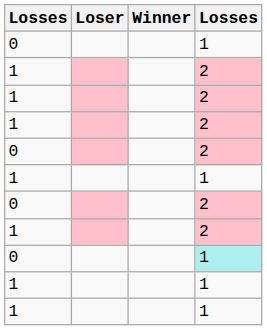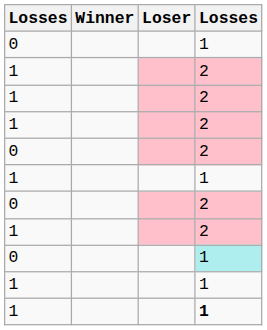columns swapped: Winner <-> Loser
row 12 | column 4: normal -> bold
